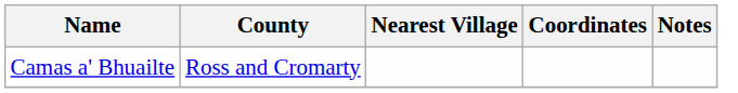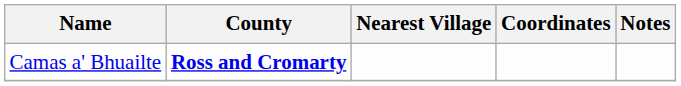Camas a' Bhuailte | County: normal -> bold
